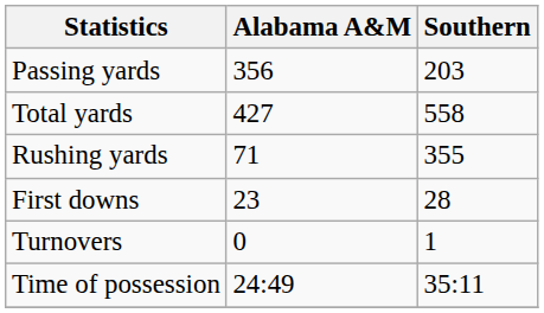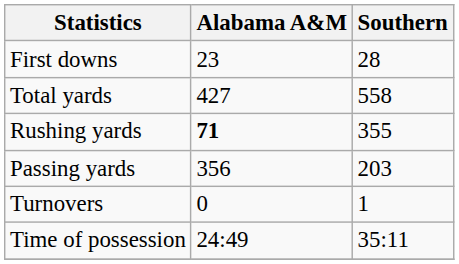rows swapped: First downs <-> Passing yards
Rushing yards | Alabama A&M: normal -> bold
